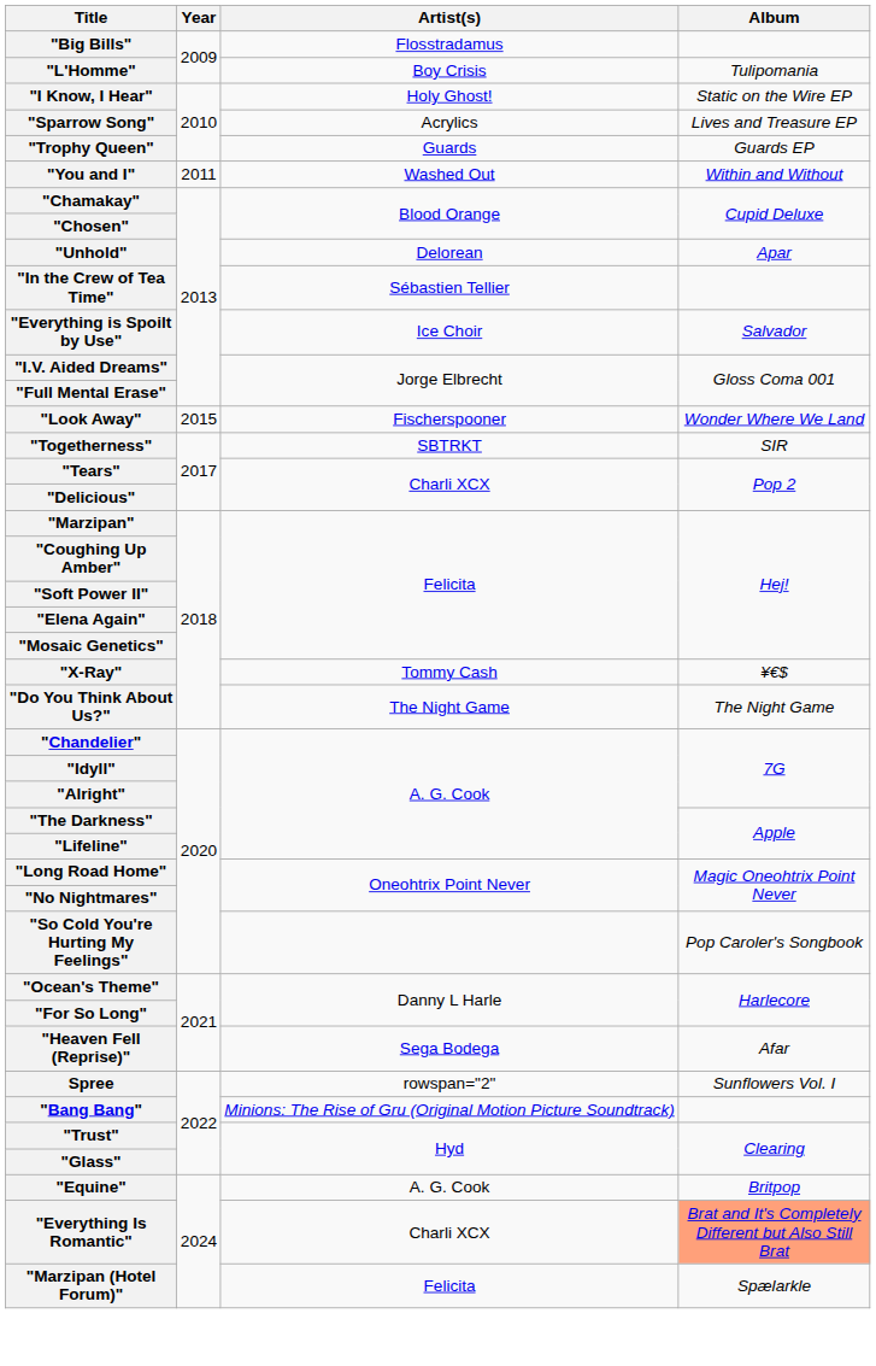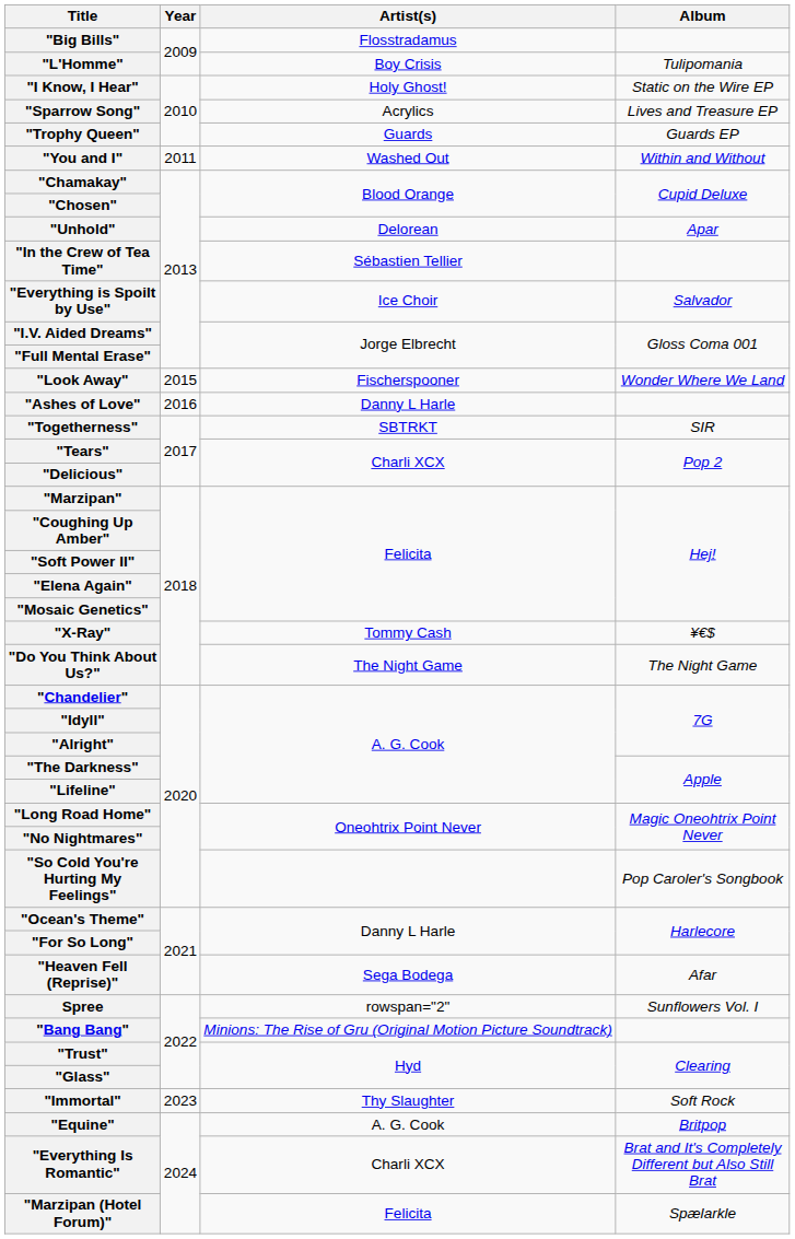+ row: "Ashes of Love" | 2016 | Danny L Harle
+ row: "Immortal" | 2023 | Thy Slaughter | Soft Rock
"Everything Is Romantic" | Album: lightsalmon background -> no background
